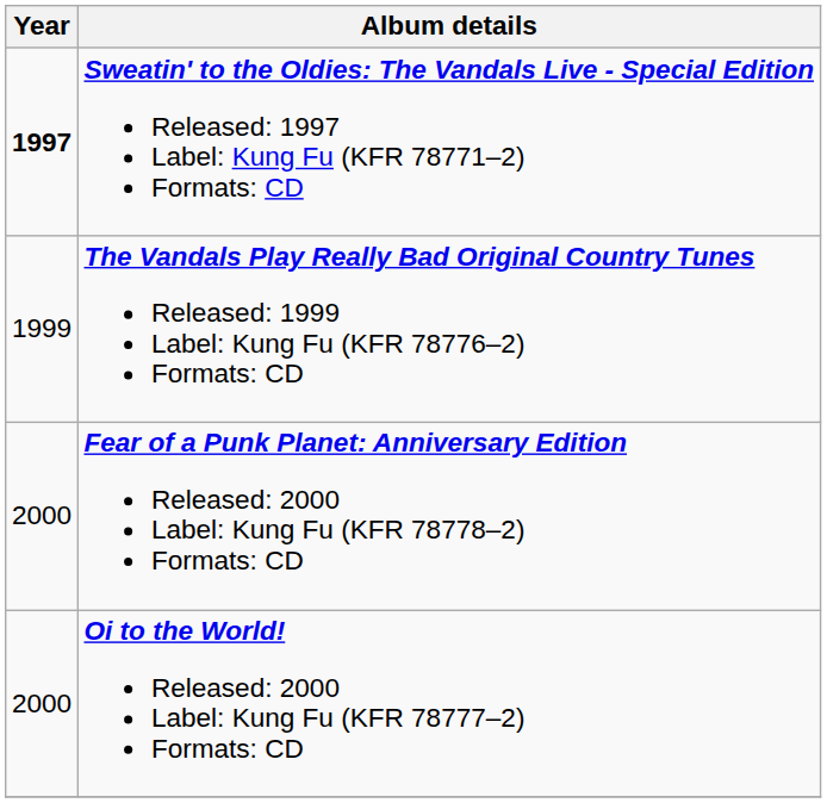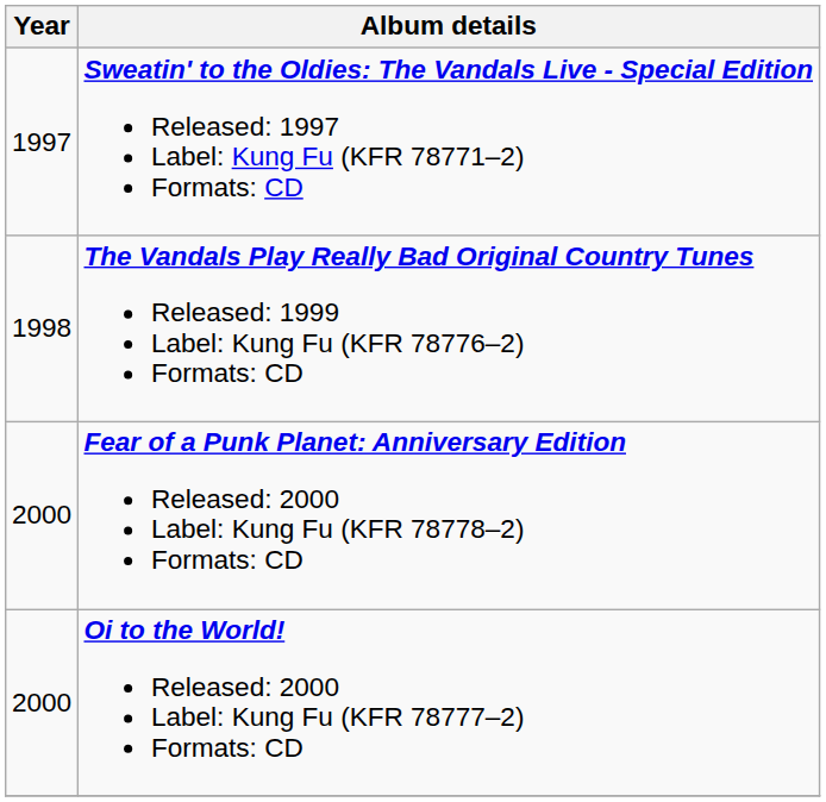row 2 | Year: bold -> normal
row 3 | Year: 1999 -> 1998
